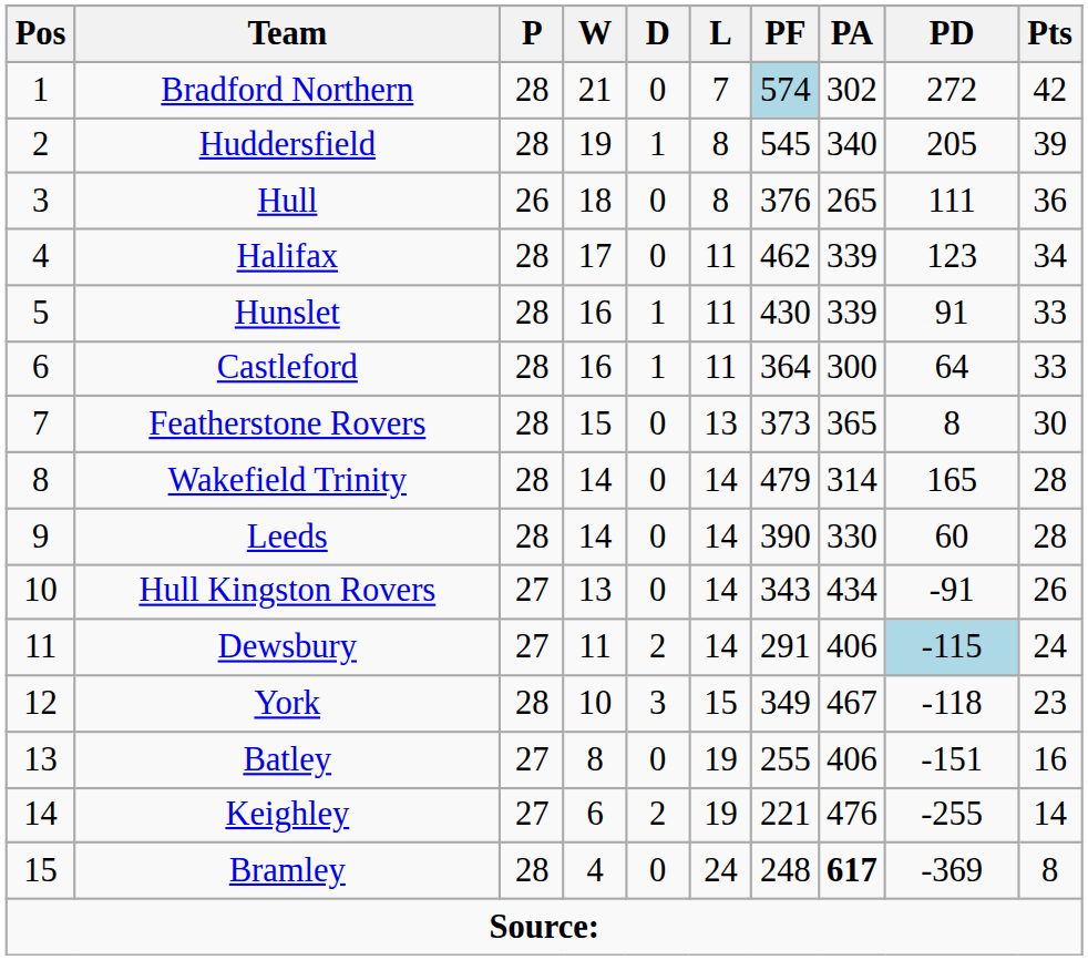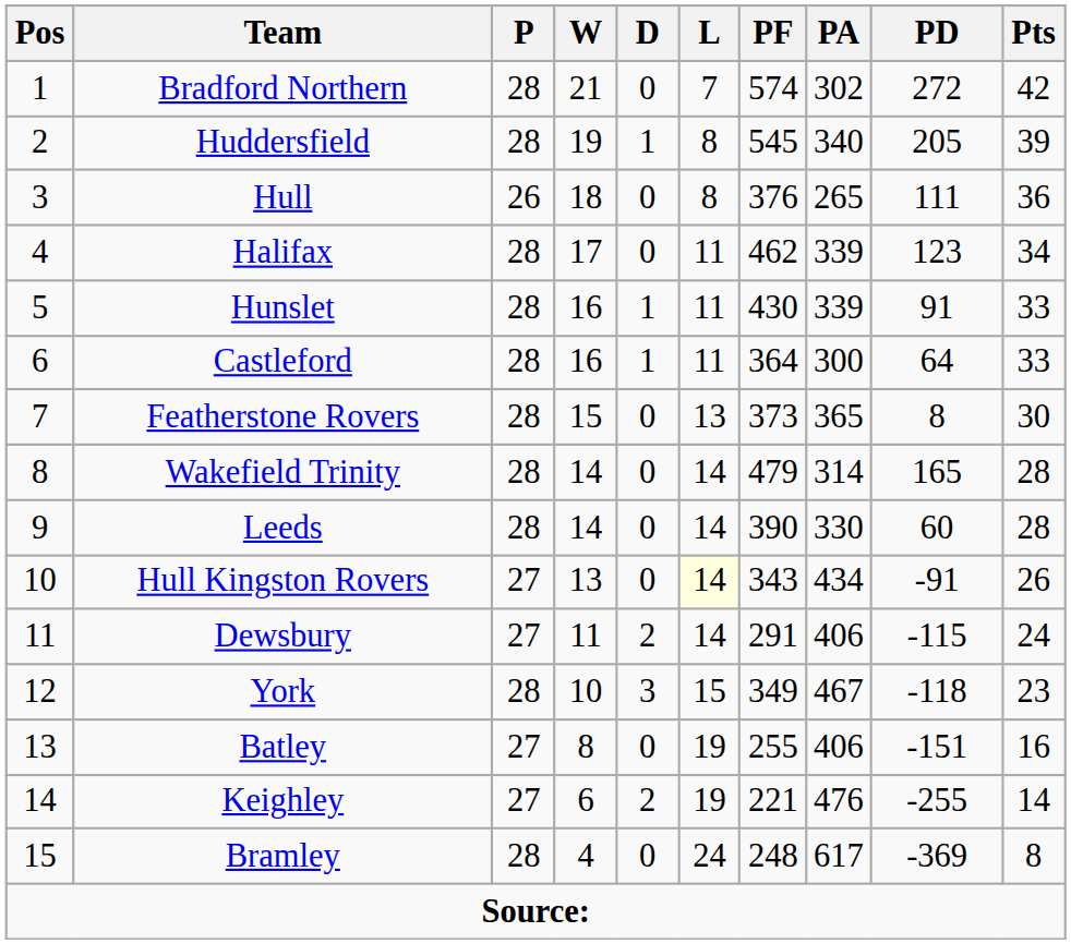Bradford Northern | PF: lightblue background -> no background
Hull Kingston Rovers | L: no background -> lightyellow background
Dewsbury | PD: lightblue background -> no background
Bramley | PA: bold -> normal
